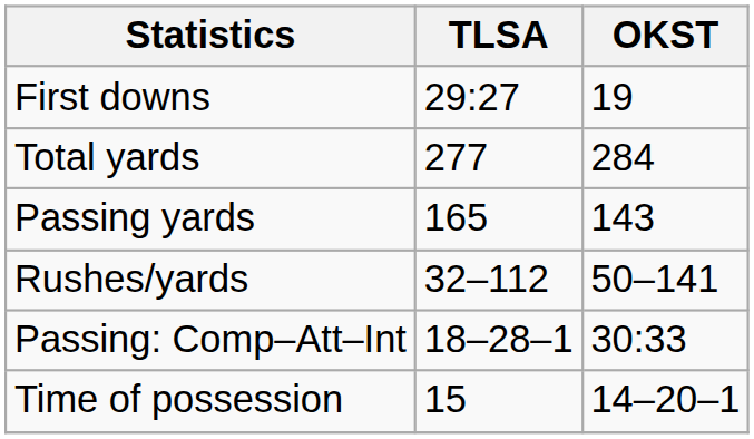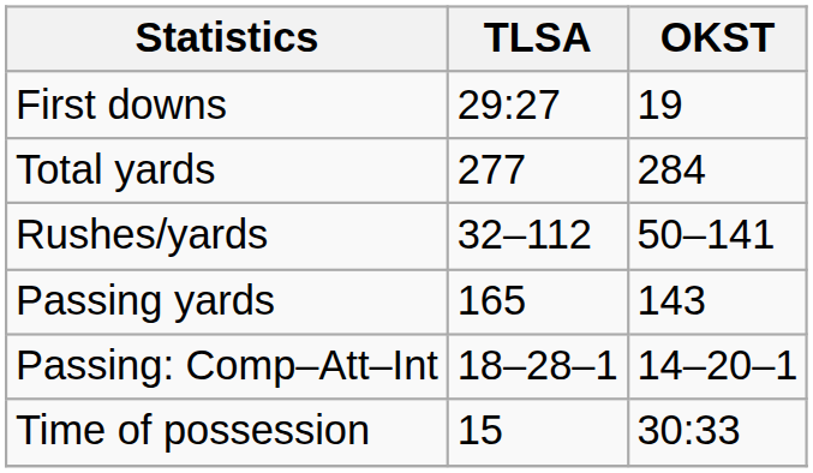rows swapped: Rushes/yards <-> Passing yards
Passing: Comp–Att–Int | OKST: 30:33 -> 14–20–1
Time of possession | OKST: 14–20–1 -> 30:33
